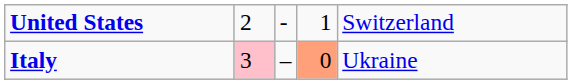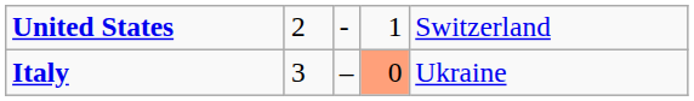Italy | column 2: pink background -> no background
